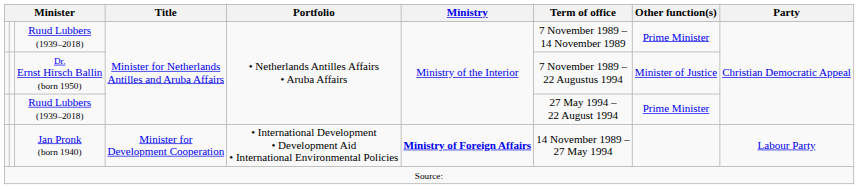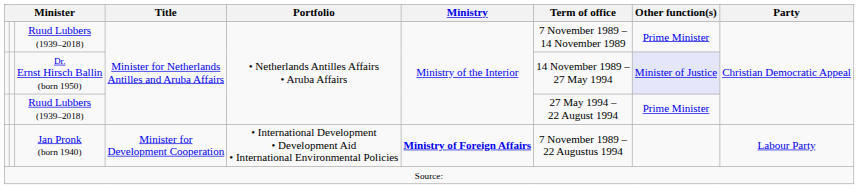Dr. Ernst Hirsch Ballin (born 1950) | Term of office: 7 November 1989 – 22 Augustus 1994 -> 14 November 1989 – 27 May 1994
Dr. Ernst Hirsch Ballin (born 1950) | Other function(s): no background -> lavender background
Jan Pronk (born 1940) | Term of office: 14 November 1989 – 27 May 1994 -> 7 November 1989 – 22 Augustus 1994
